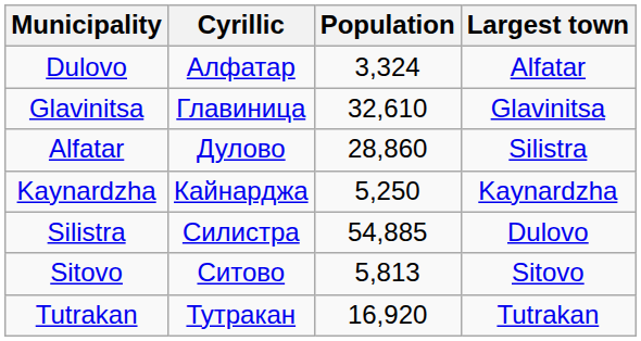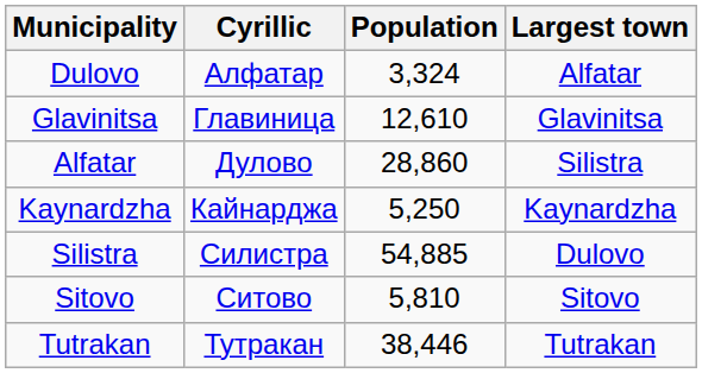row 3 | Population: 32,610 -> 12,610
row 7 | Population: 5,813 -> 5,810
row 8 | Population: 16,920 -> 38,446
